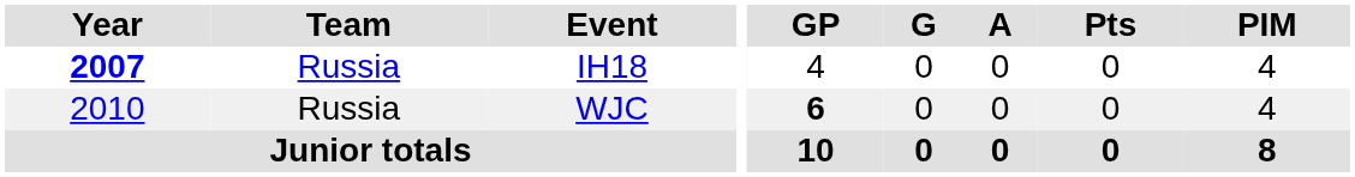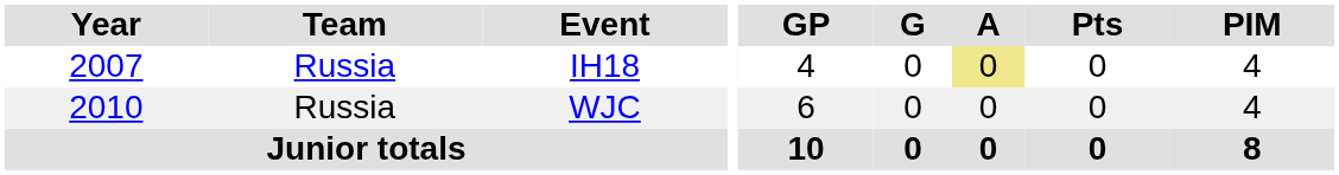IH18 | Year: bold -> normal
IH18 | A: no background -> khaki background
WJC | GP: bold -> normal
